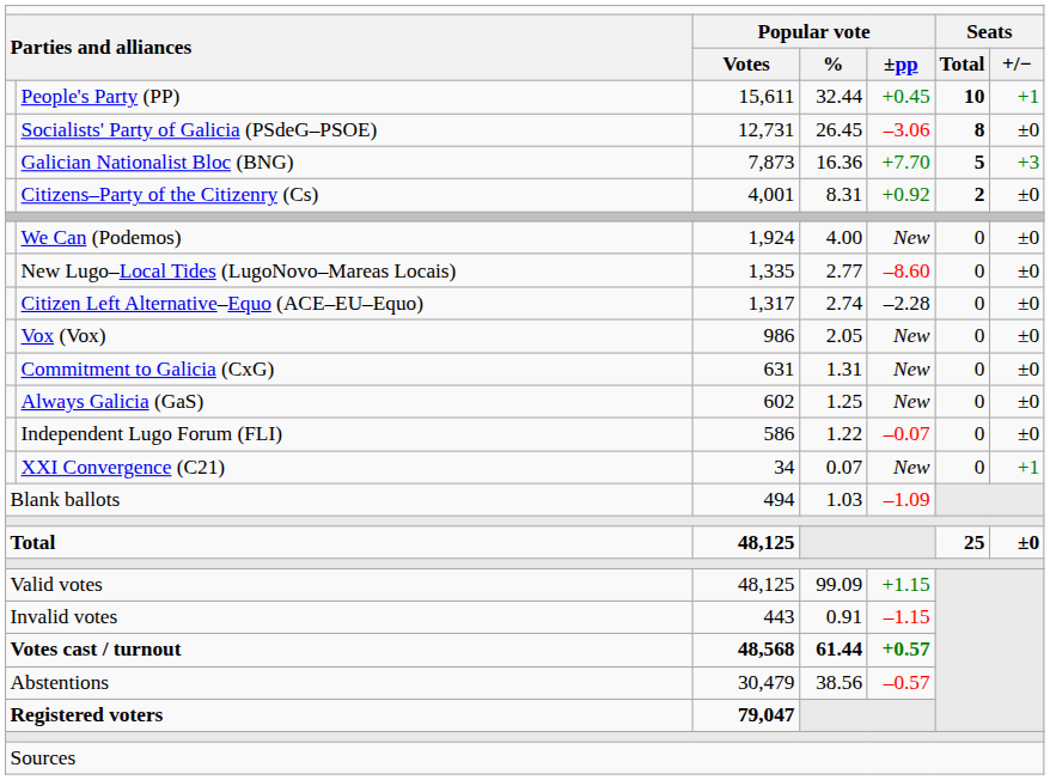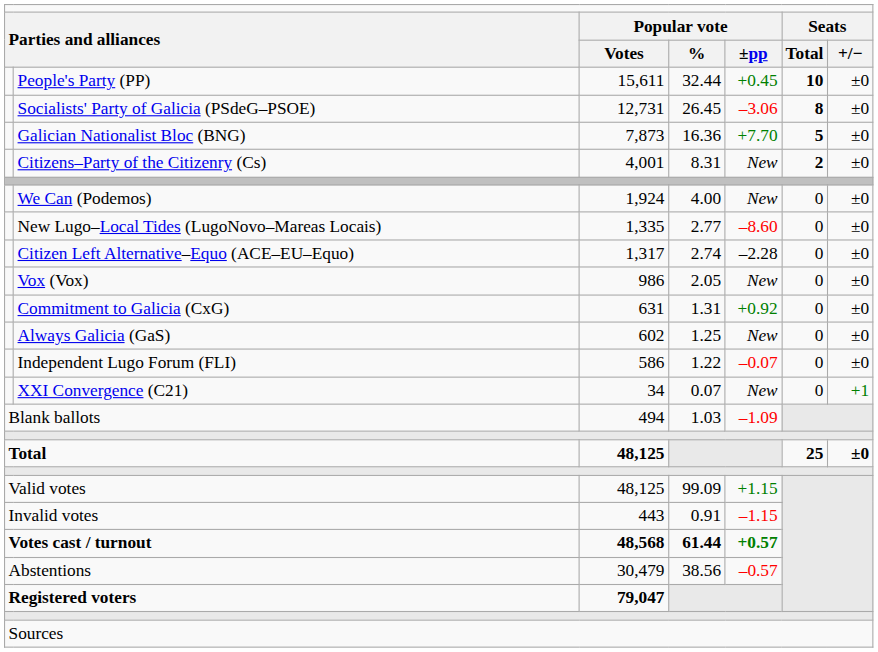People's Party (PP) | column 7: +1 -> ±0
Galician Nationalist Bloc (BNG) | column 7: +3 -> ±0
Citizens–Party of the Citizenry (Cs) | column 5: +0.92 -> New
Commitment to Galicia (CxG) | column 5: New -> +0.92
